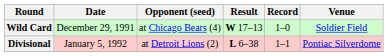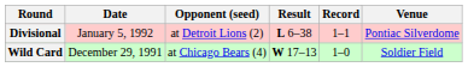rows swapped: Wild Card <-> Divisional
